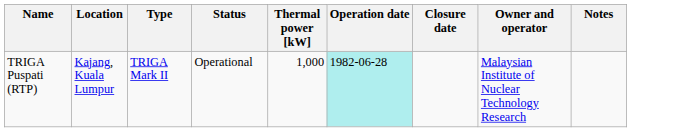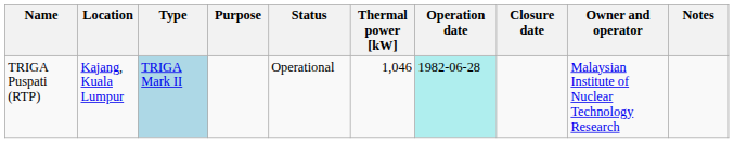+ column: Purpose
TRIGA Puspati (RTP) | Type: no background -> lightblue background
TRIGA Puspati (RTP) | Thermal power [kW]: 1,000 -> 1,046
